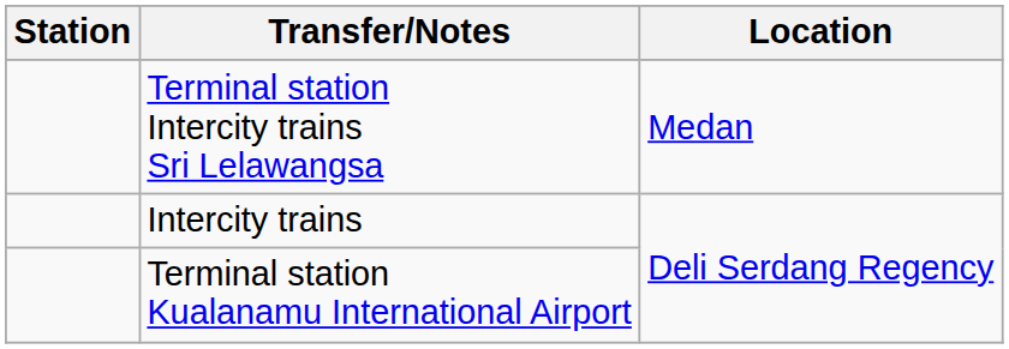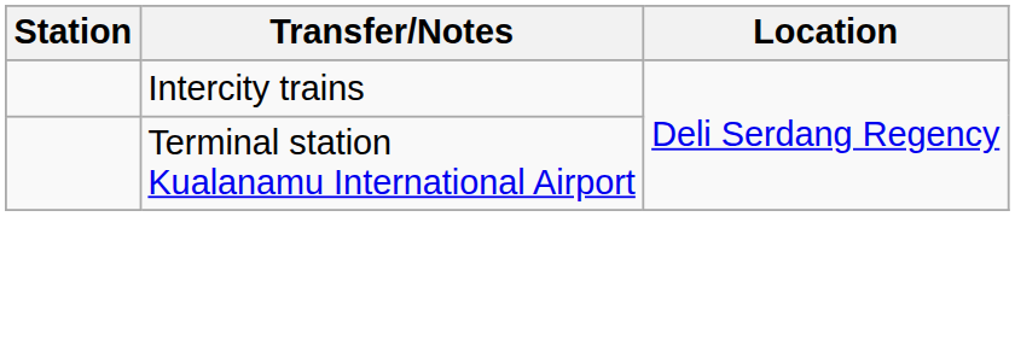- row: Terminal station Intercity trains Sri Lelawangsa | Medan
